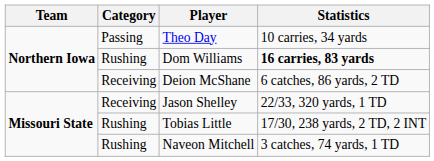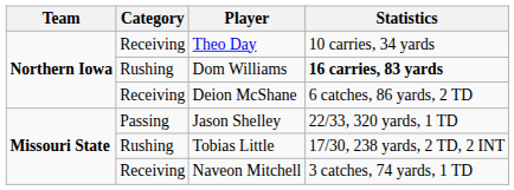Theo Day | Category: Passing -> Receiving
Jason Shelley | Category: Receiving -> Passing
Naveon Mitchell | Category: Rushing -> Receiving
